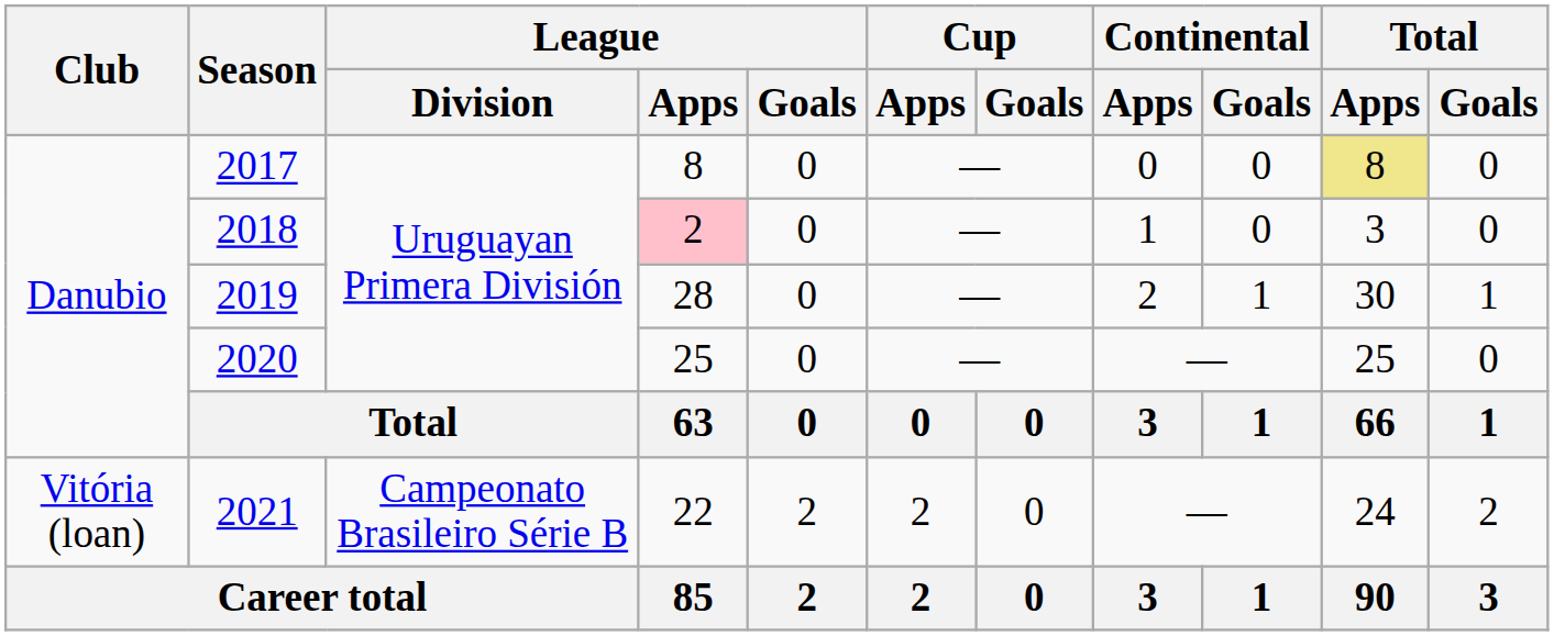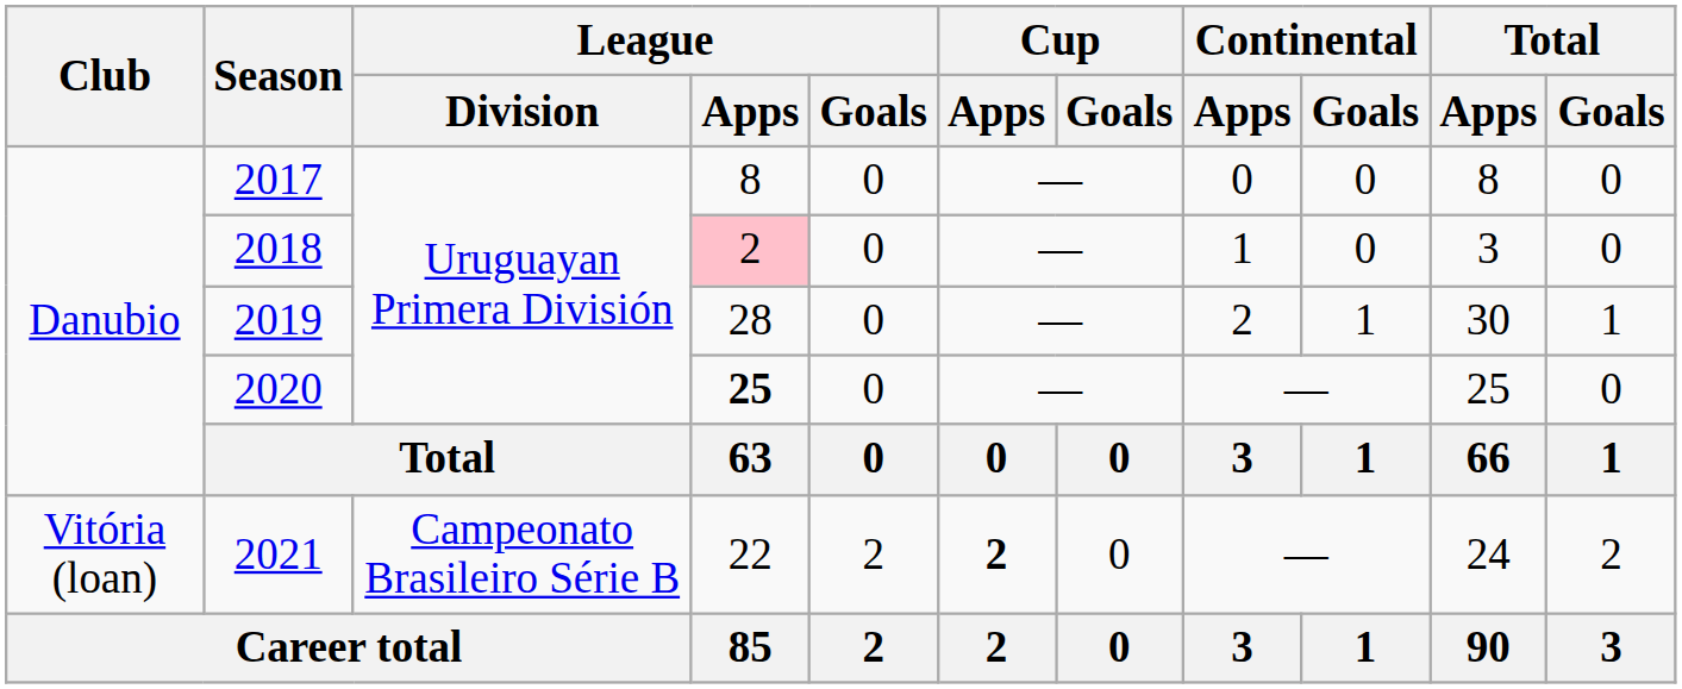2017 | Total / Apps: khaki background -> no background
2020 | League / Apps: normal -> bold
2021 | Cup / Apps: normal -> bold
